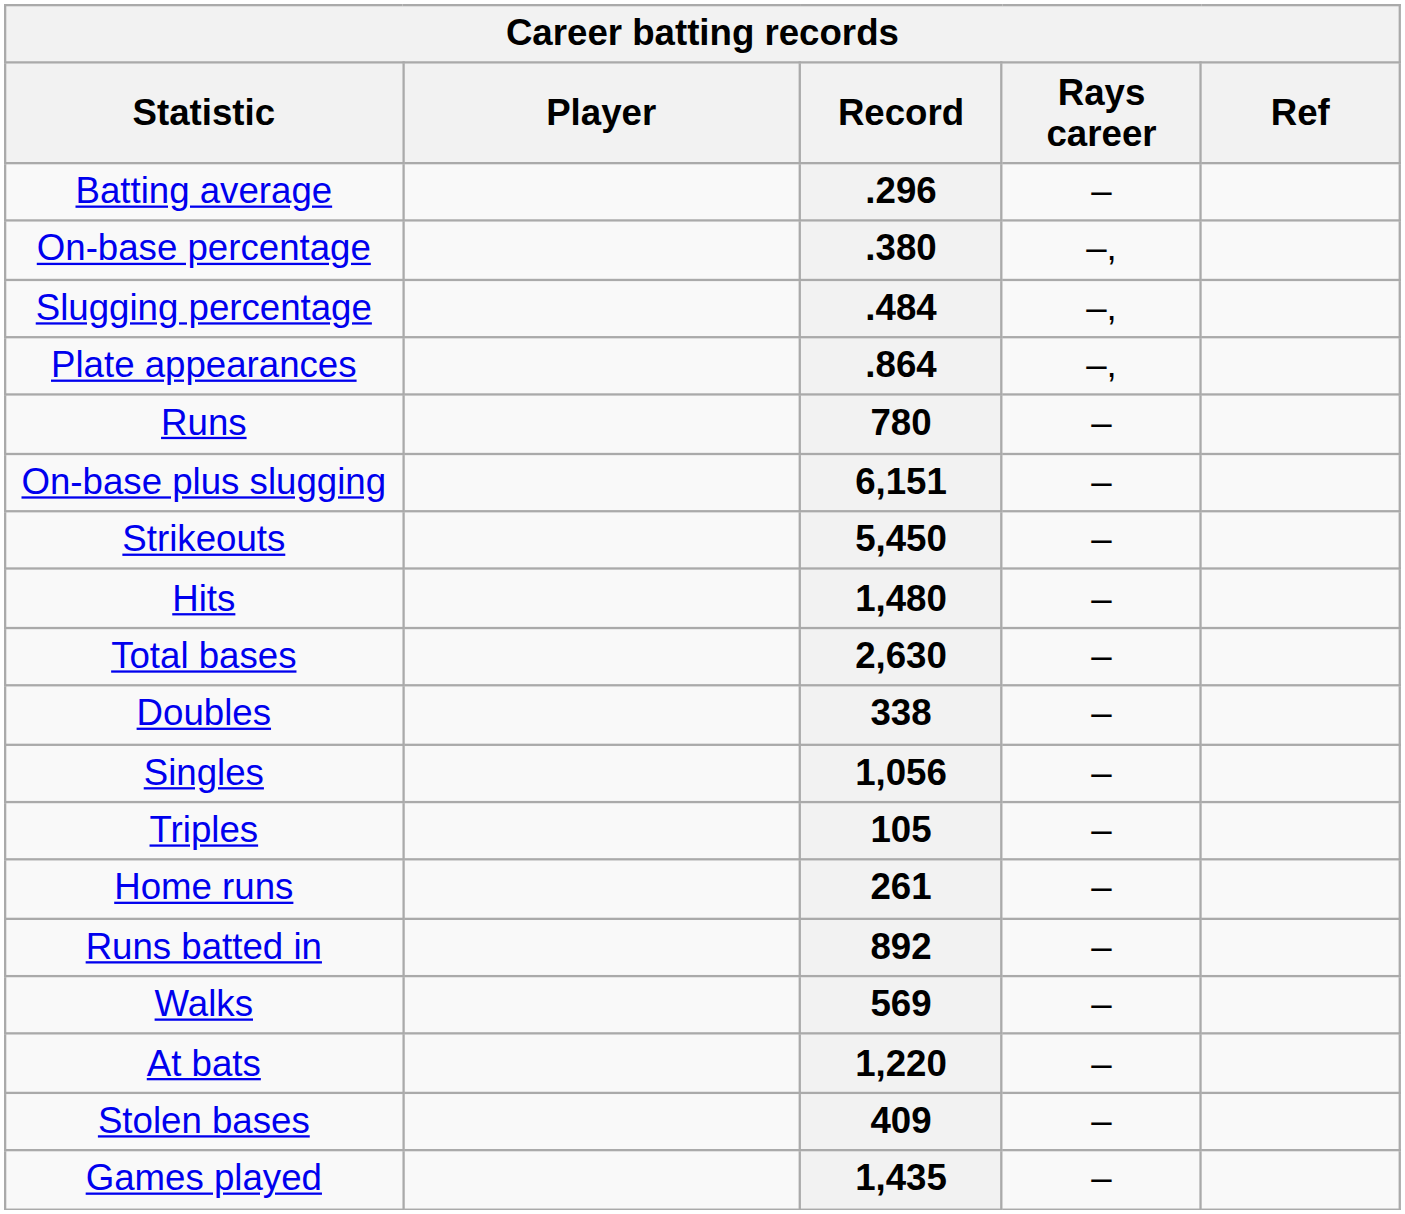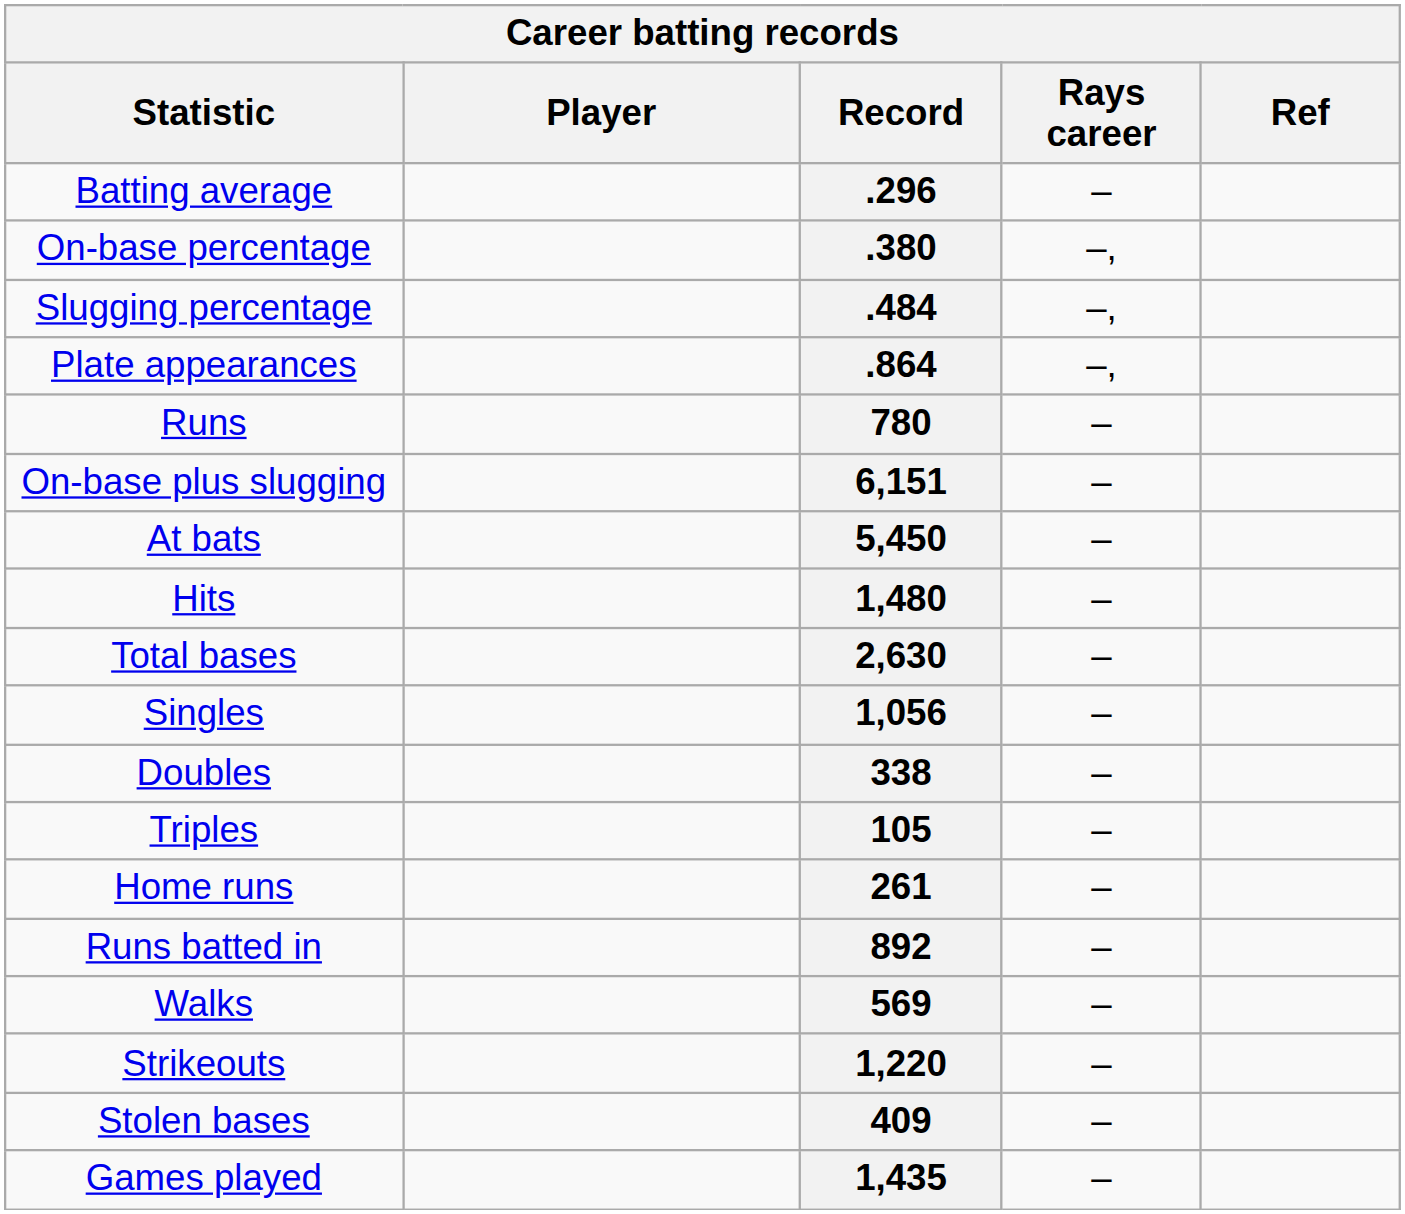5,450 | Statistic: Strikeouts -> At bats
rows swapped: 1,056 <-> 338
1,220 | Statistic: At bats -> Strikeouts
